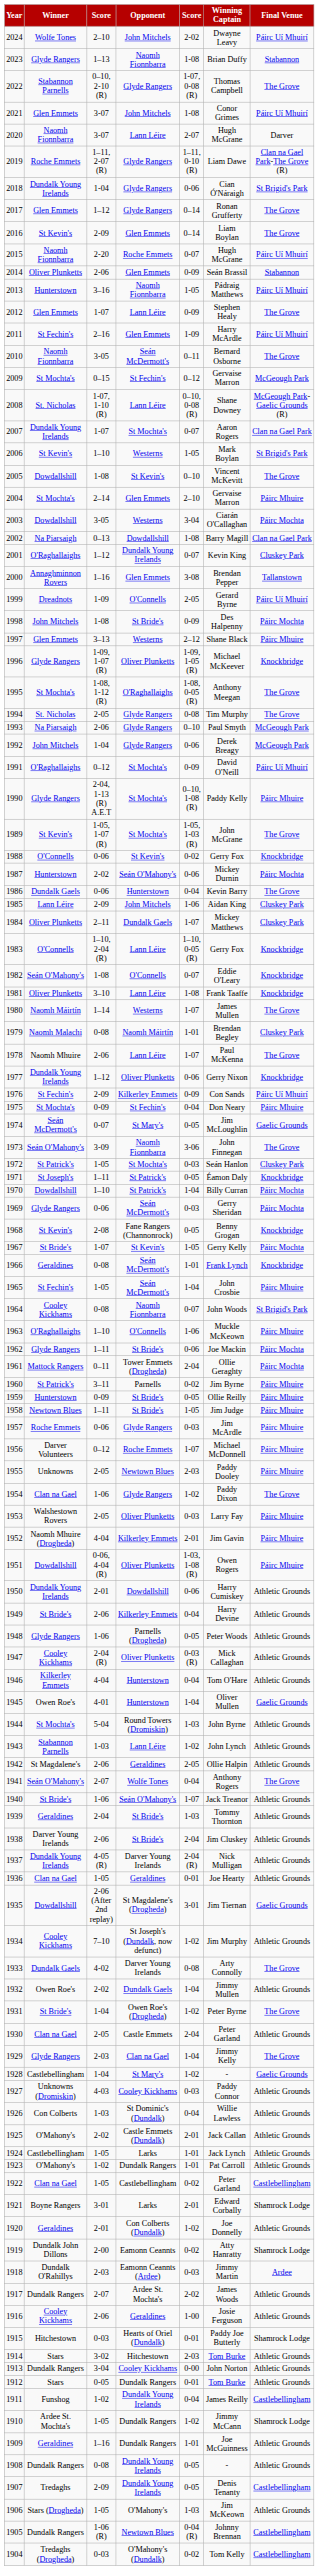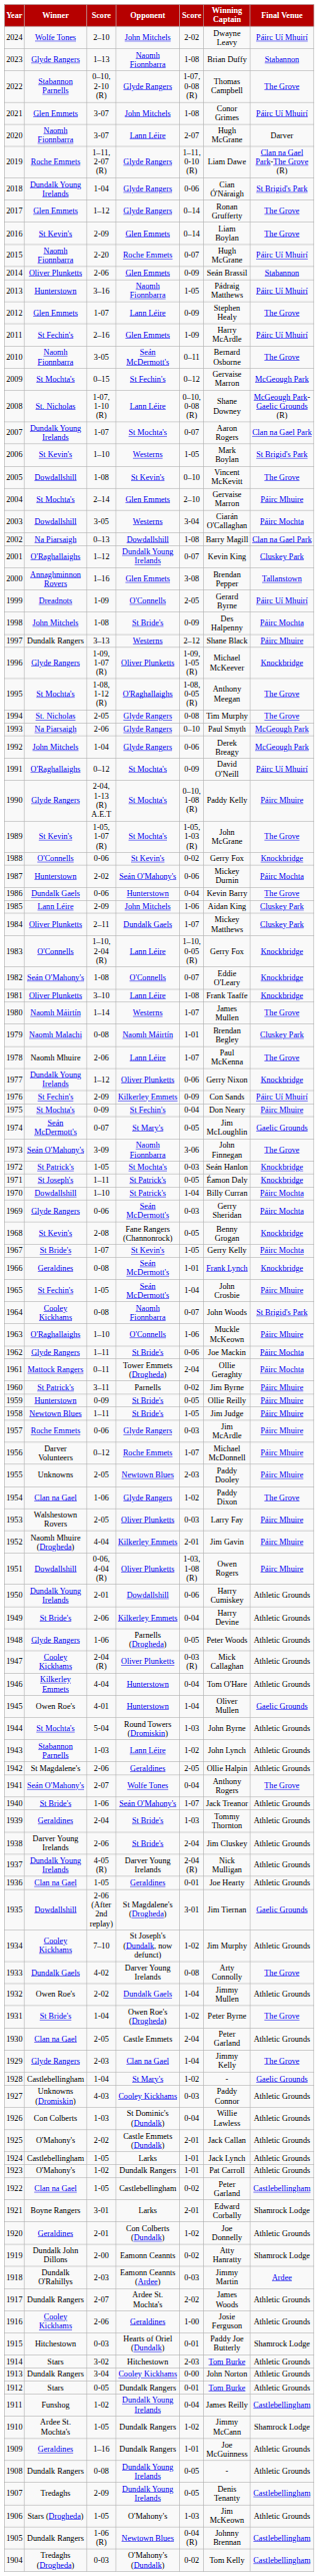1997 | Winner: Glen Emmets -> Dundalk Rangers
1972 | Final Venue: Cluskey Park -> Knockbridge
